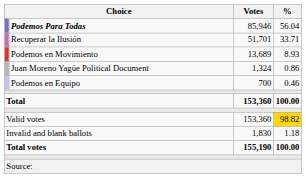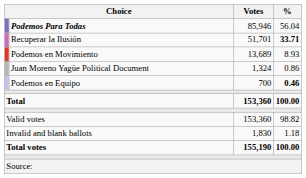Recuperar la Ilusión | %: normal -> bold
Podemos en Equipo | %: normal -> bold
Valid votes | %: gold background -> no background
